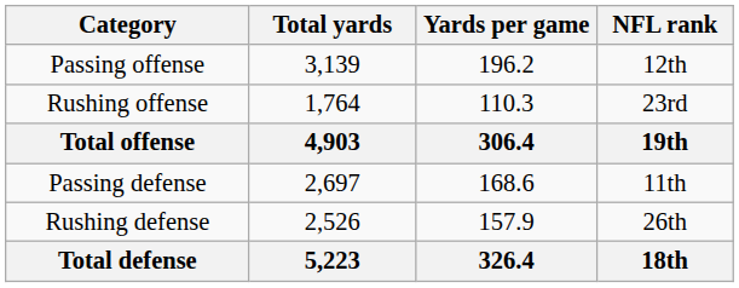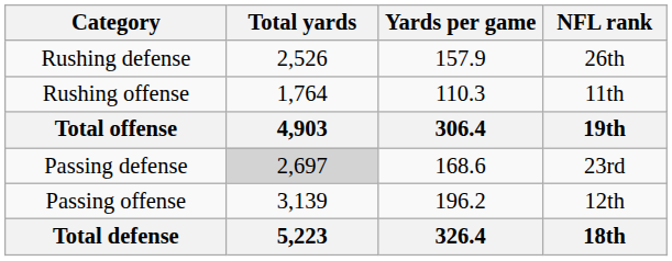rows swapped: Passing offense <-> Rushing defense
Rushing offense | NFL rank: 23rd -> 11th
Passing defense | Total yards: no background -> lightgrey background
Passing defense | NFL rank: 11th -> 23rd
